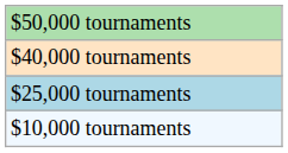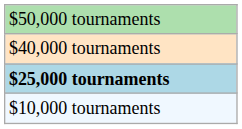row 3 | column 1: normal -> bold
